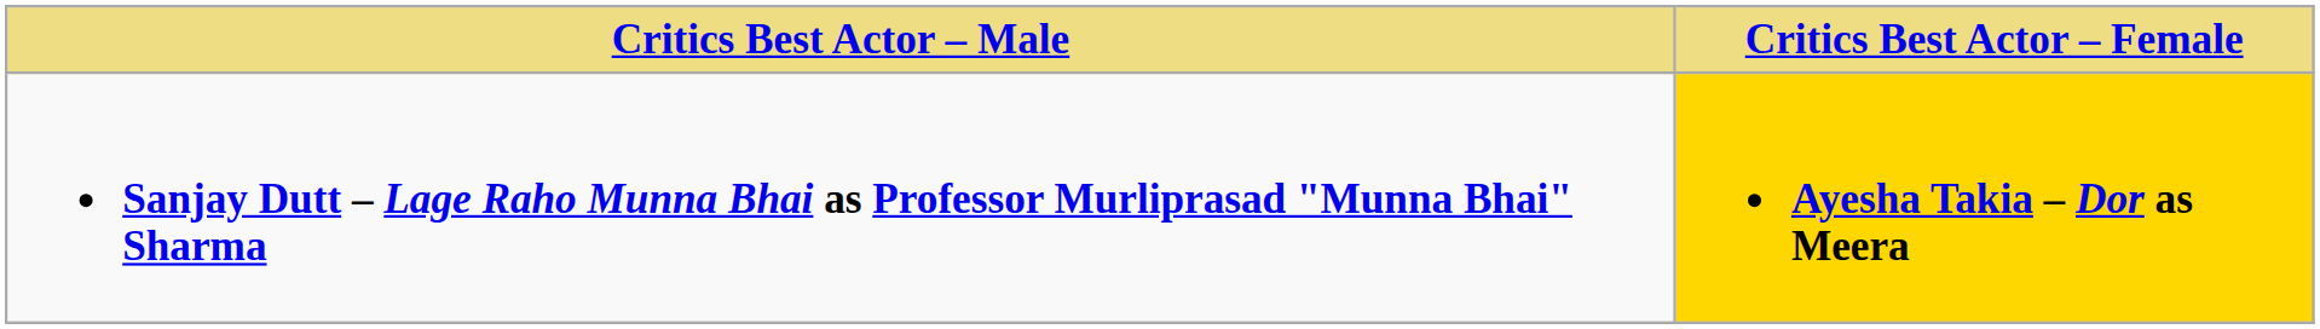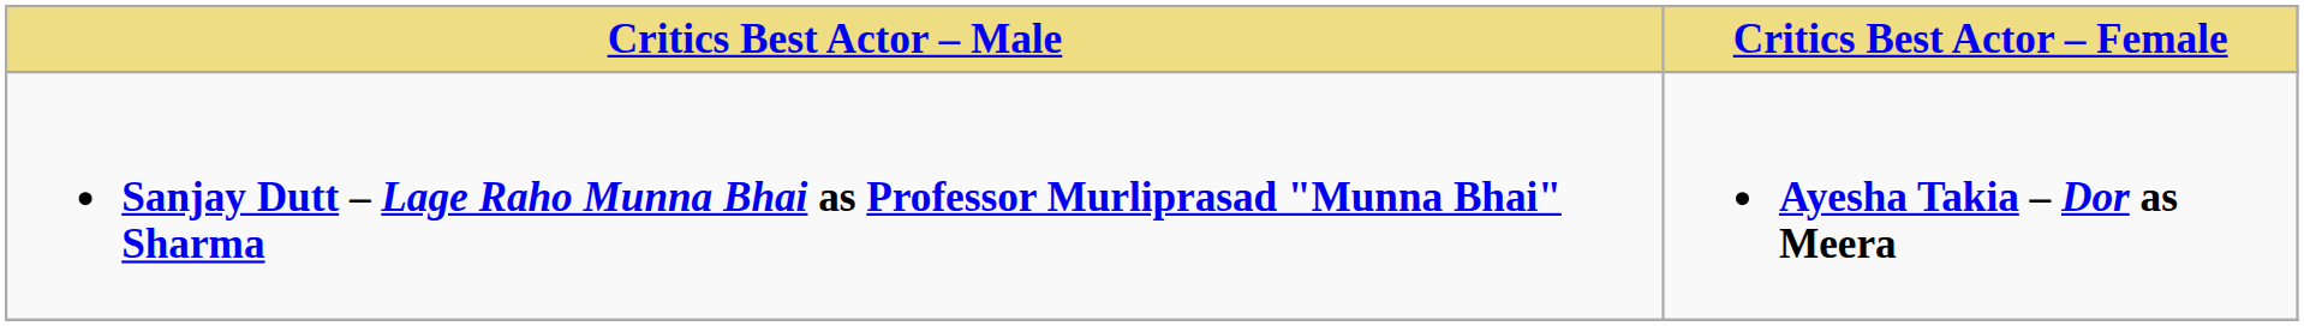row 2 | Critics Best Actor – Female: gold background -> no background
